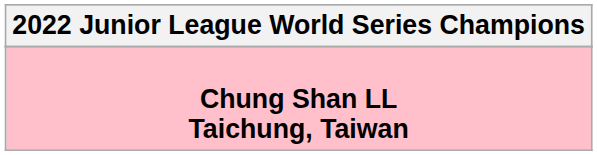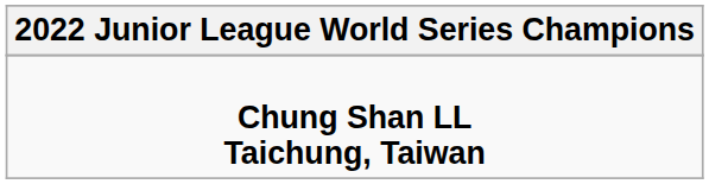row 2 | column 1: pink background -> no background
